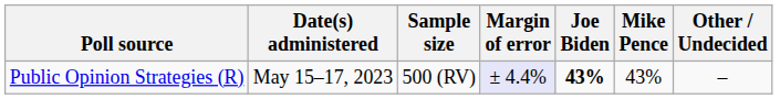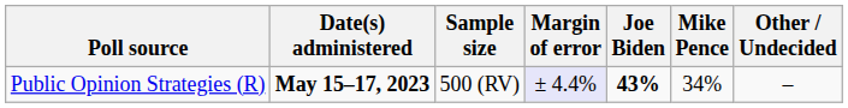Public Opinion Strategies (R) | Date(s) administered: normal -> bold
Public Opinion Strategies (R) | Mike Pence: 43% -> 34%
